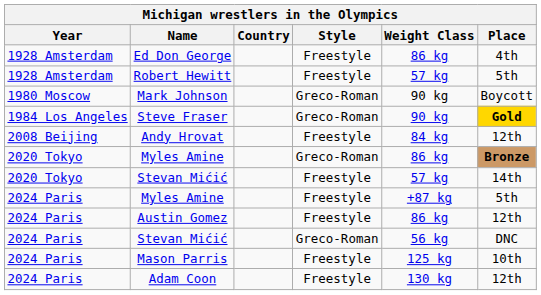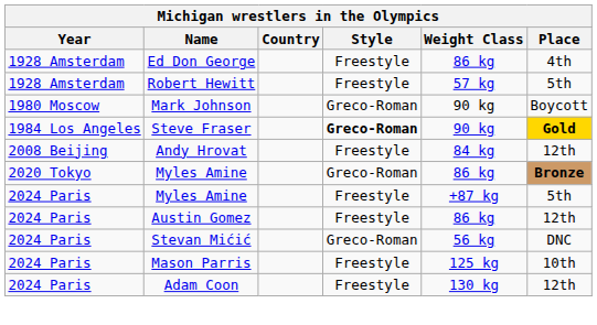Steve Fraser | Style: normal -> bold
- row: 2020 Tokyo | Stevan Mićić | Freestyle | 57 kg | 14th
